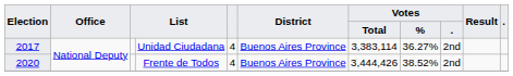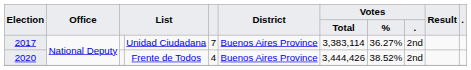Unidad Ciudadana | column 5: 4 -> 7
